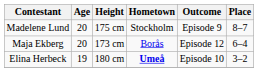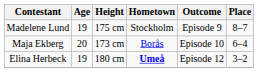Madelene Lund | Age: 20 -> 19
Maja Ekberg | Outcome: Episode 12 -> Episode 10
Elina Herbeck | Outcome: Episode 10 -> Episode 12
